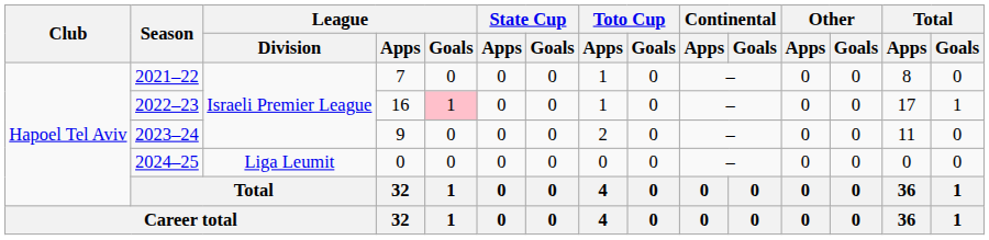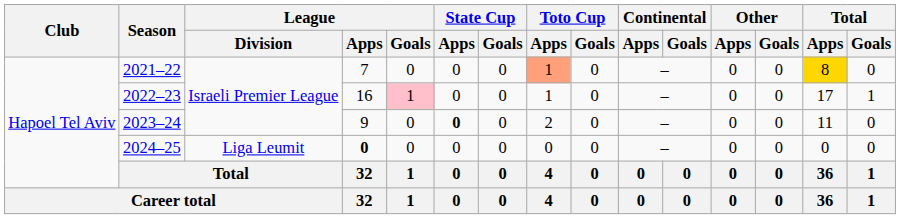2021–22 | Toto Cup / Apps: no background -> lightsalmon background
2021–22 | Total / Apps: no background -> gold background
2023–24 | State Cup / Apps: normal -> bold
2024–25 | League / Apps: normal -> bold
